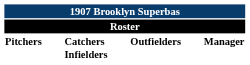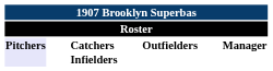Pitchers | column 1: no background -> lavender background
